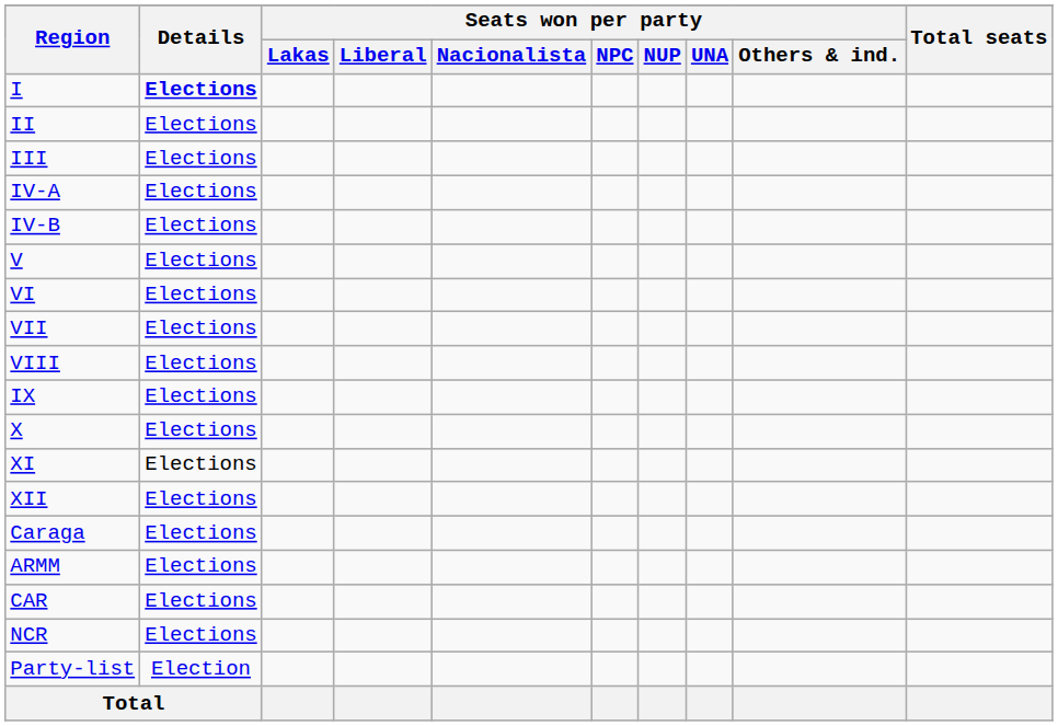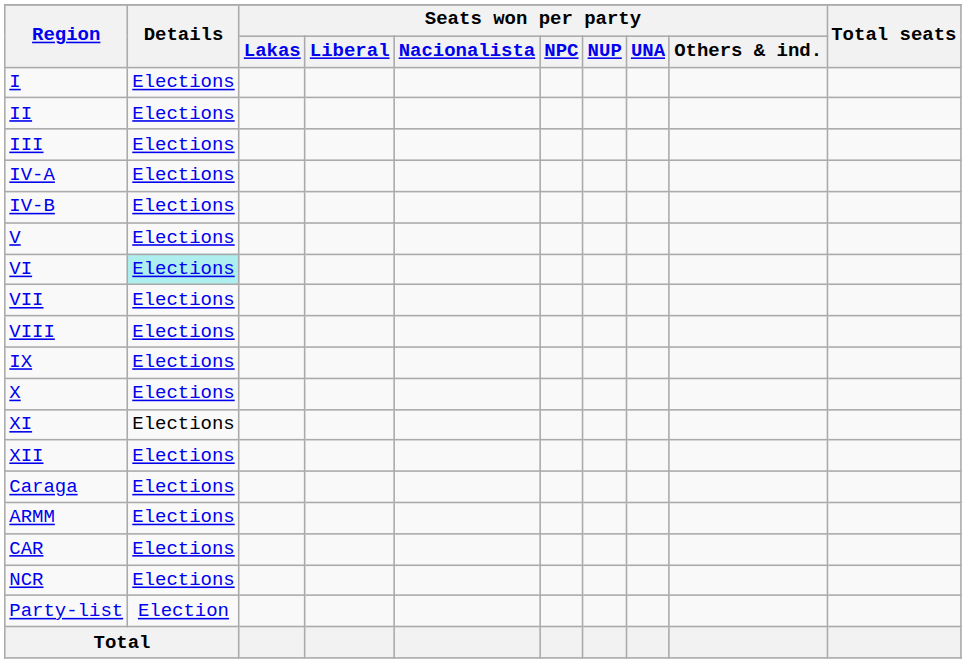I | Details: bold -> normal
VI | Details: no background -> paleturquoise background
